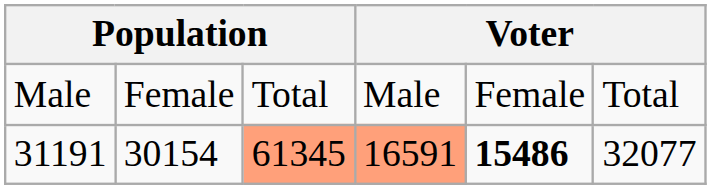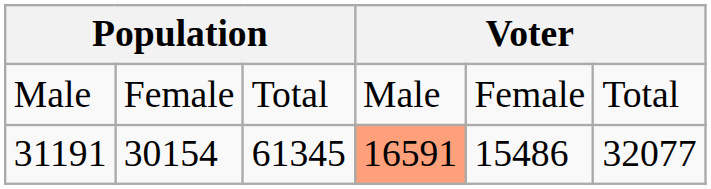31191 | column 3: lightsalmon background -> no background
31191 | column 5: bold -> normal
